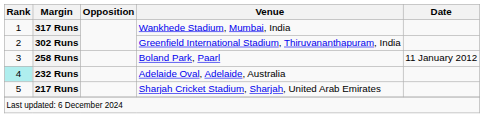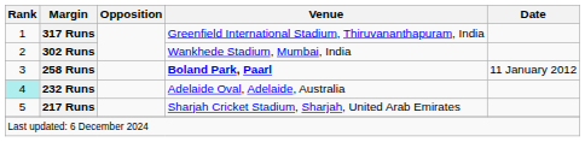317 Runs | Venue: Wankhede Stadium, Mumbai, India -> Greenfield International Stadium, Thiruvananthapuram, India
302 Runs | Venue: Greenfield International Stadium, Thiruvananthapuram, India -> Wankhede Stadium, Mumbai, India
258 Runs | Venue: normal -> bold
